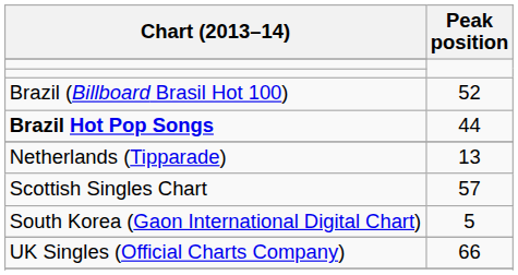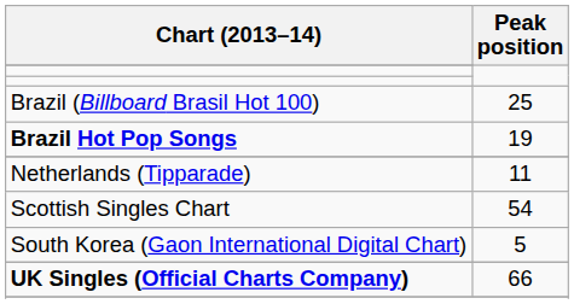row 4 | Peak position: 52 -> 25
row 5 | Peak position: 44 -> 19
row 6 | Peak position: 13 -> 11
row 7 | Peak position: 57 -> 54
row 9 | Chart (2013–14): normal -> bold
